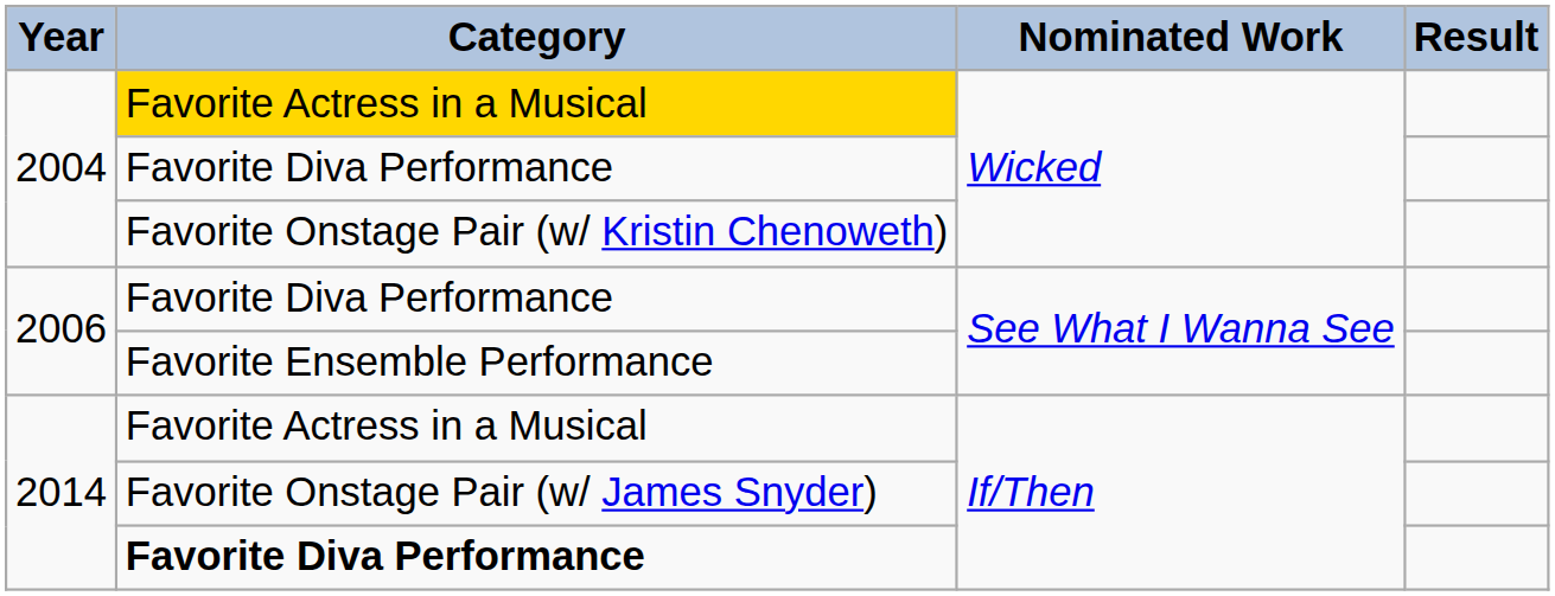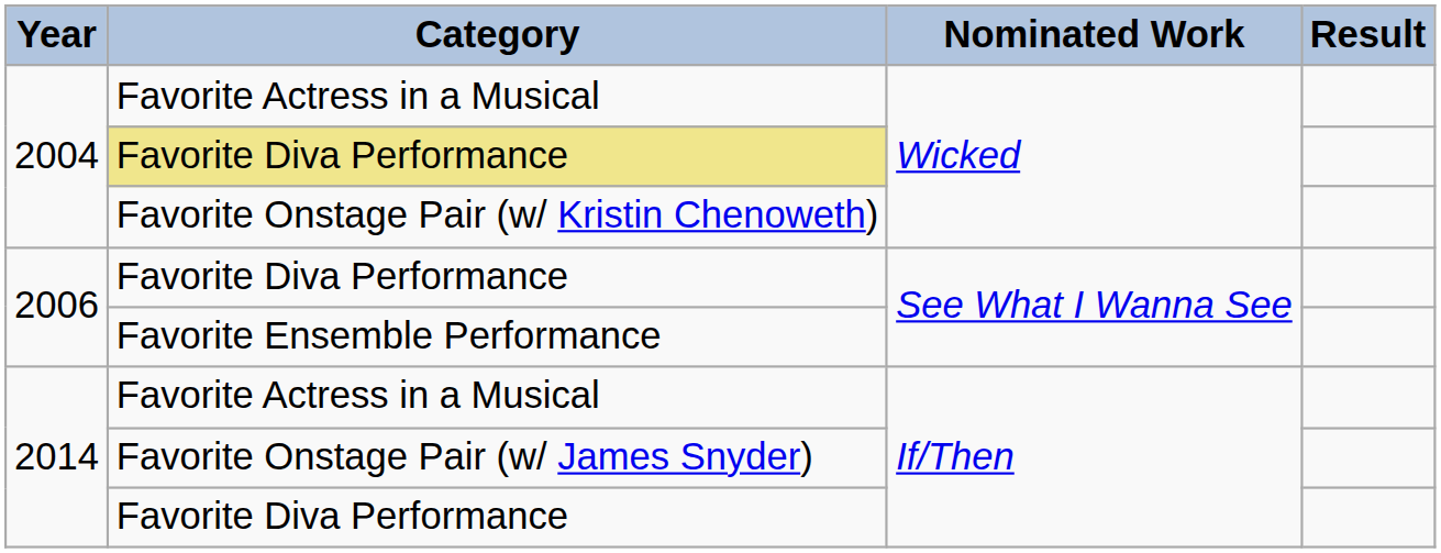2004 / Favorite Actress in a Musical | Category: gold background -> no background
2004 / Favorite Diva Performance | Category: no background -> khaki background
2014 / Favorite Diva Performance | Category: bold -> normal
